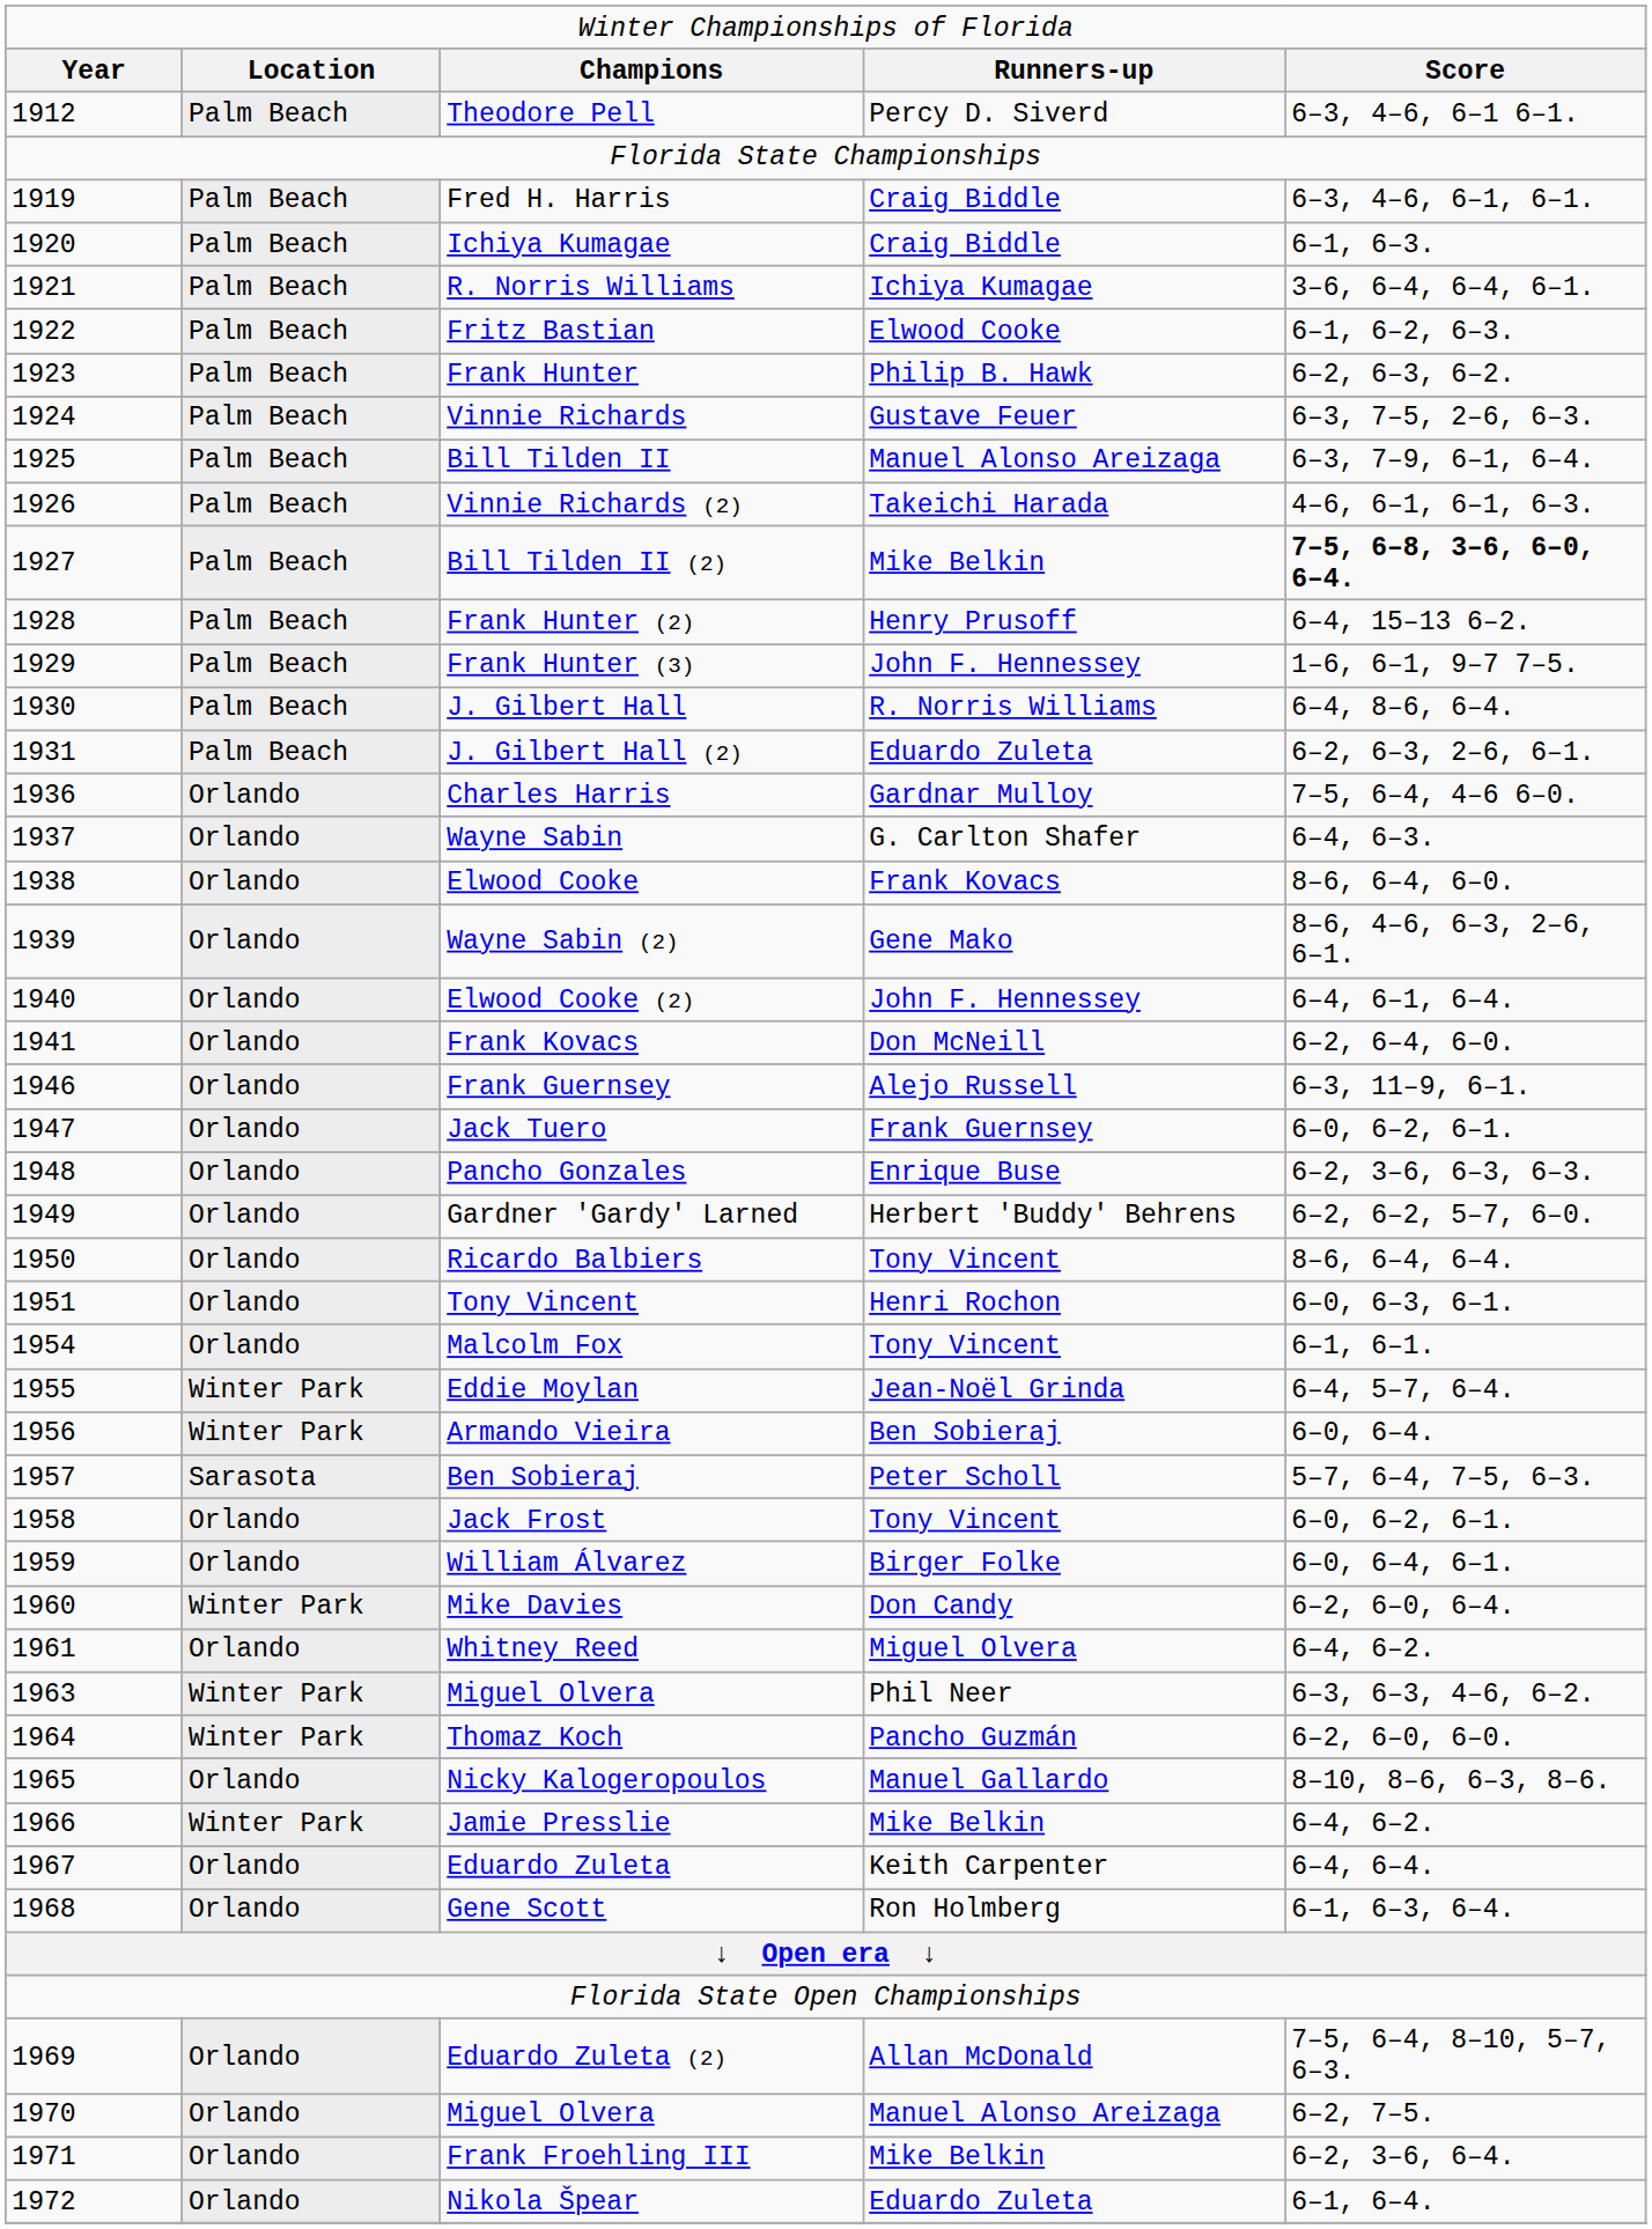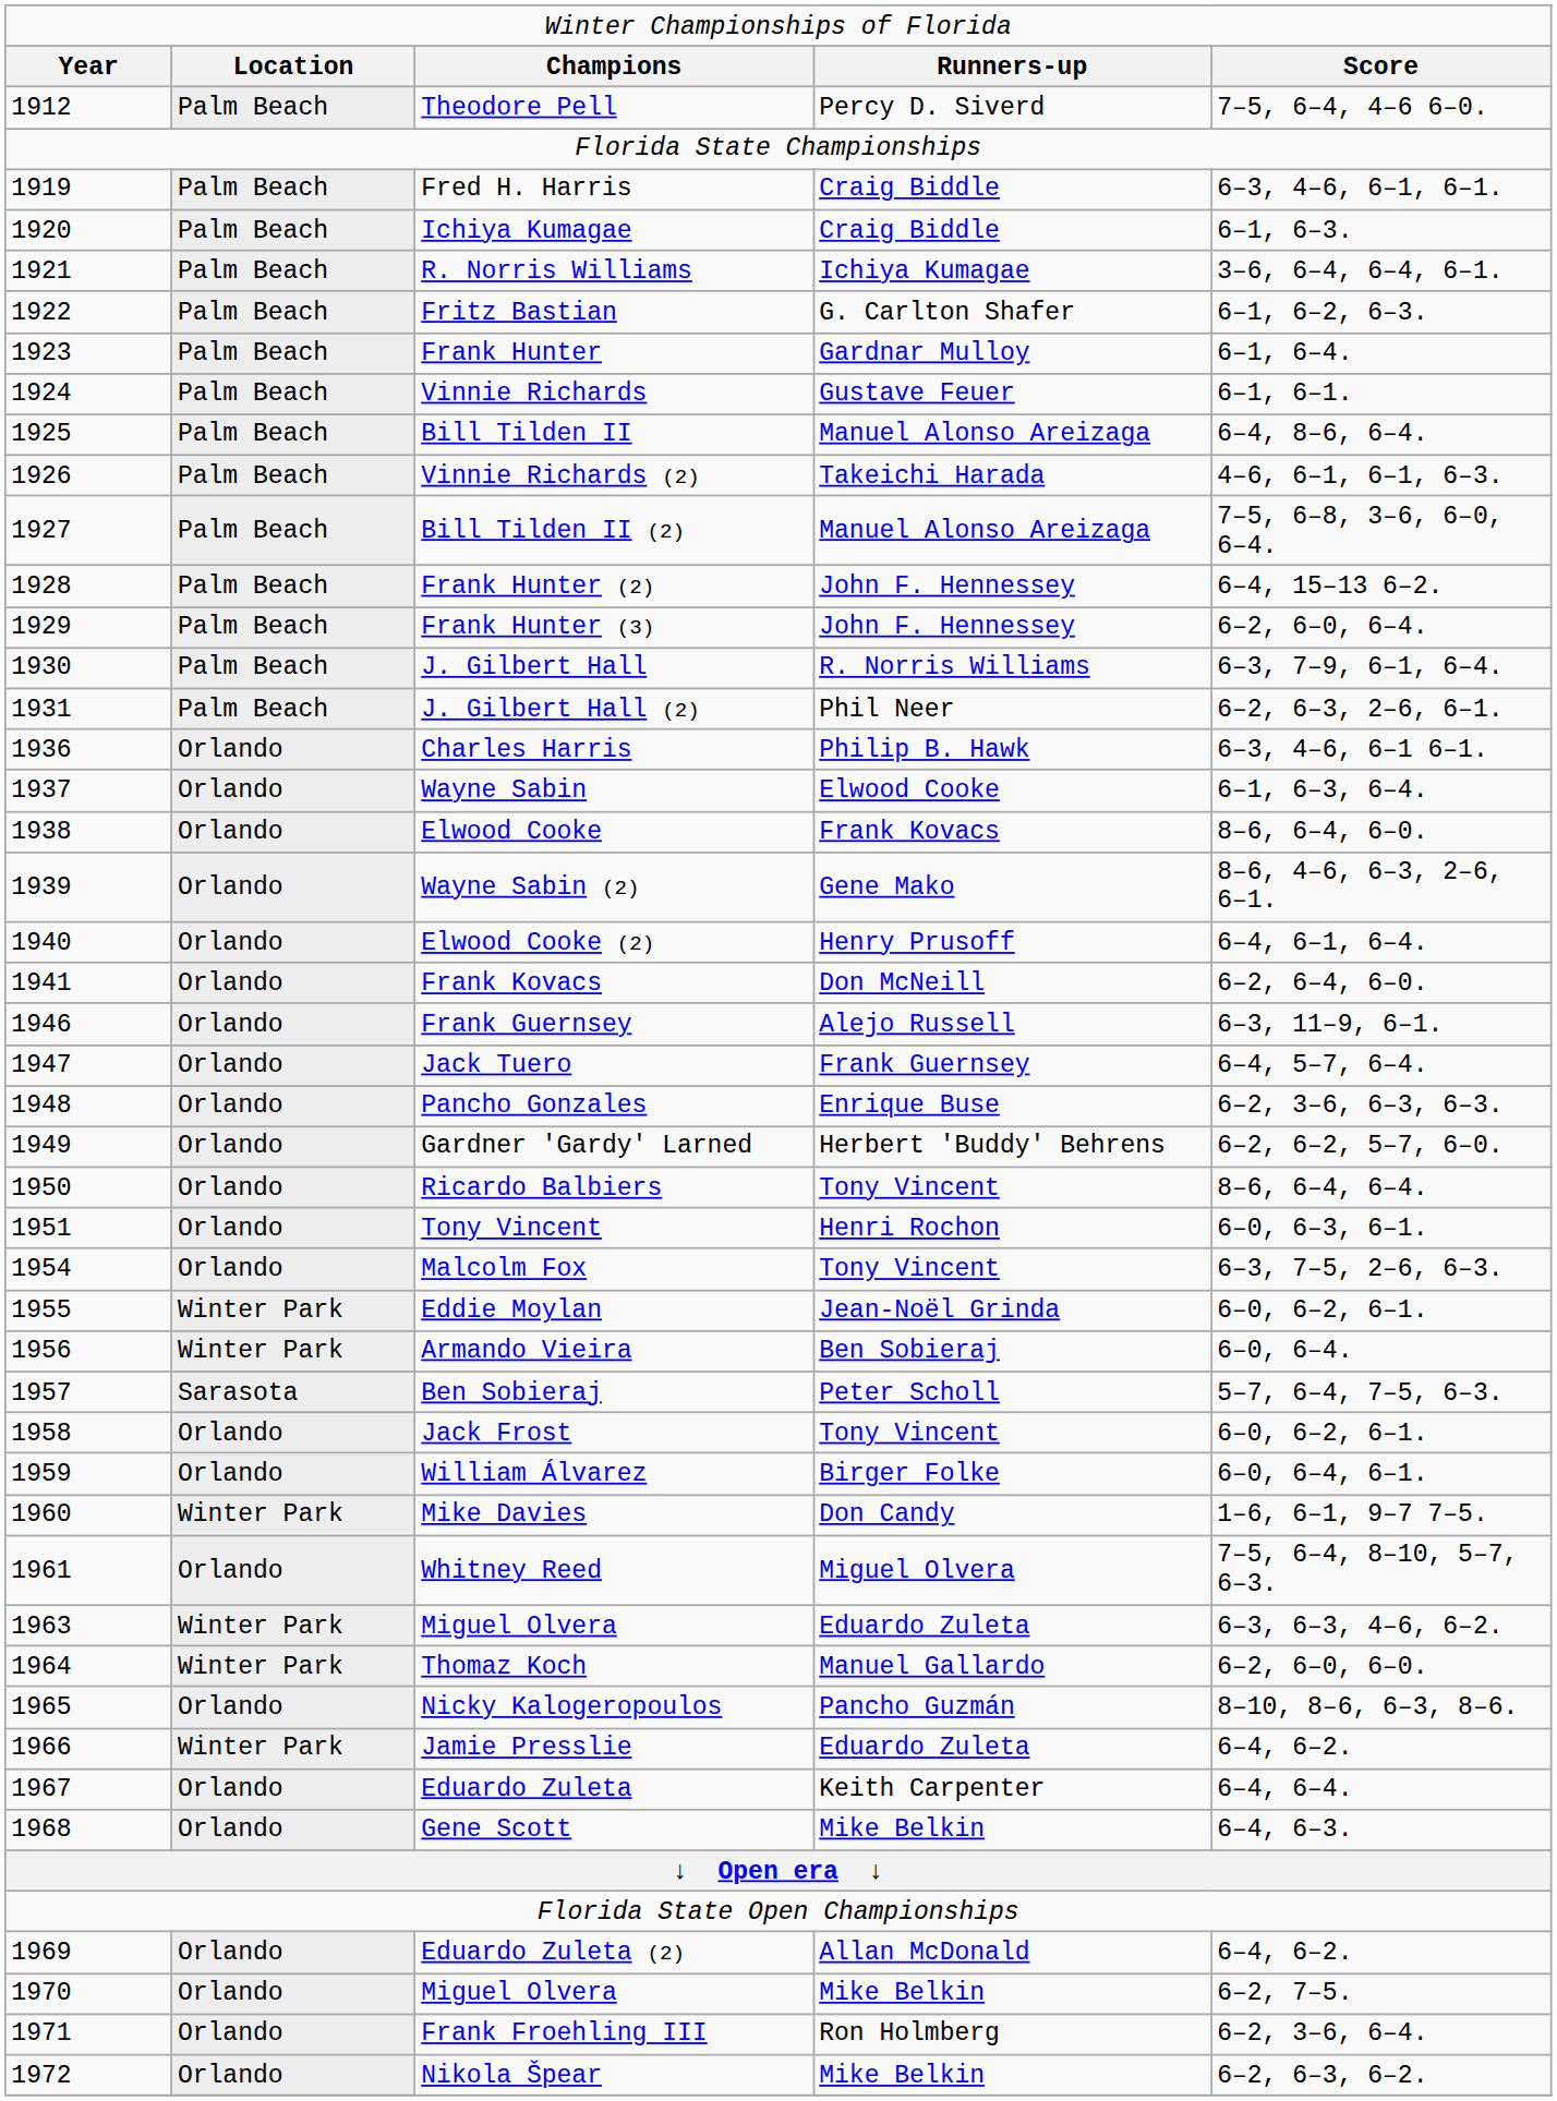Theodore Pell | column 5: 6–3, 4–6, 6–1 6–1. -> 7–5, 6–4, 4–6 6–0.
Fritz Bastian | column 4: Elwood Cooke -> G. Carlton Shafer
Frank Hunter | column 4: Philip B. Hawk -> Gardnar Mulloy
Frank Hunter | column 5: 6–2, 6–3, 6–2. -> 6–1, 6–4.
Vinnie Richards | column 5: 6–3, 7–5, 2–6, 6–3. -> 6–1, 6–1.
Bill Tilden II | column 5: 6–3, 7–9, 6–1, 6–4. -> 6–4, 8–6, 6–4.
Bill Tilden II (2) | column 4: Mike Belkin -> Manuel Alonso Areizaga
Bill Tilden II (2) | column 5: bold -> normal
Frank Hunter (2) | column 4: Henry Prusoff -> John F. Hennessey
Frank Hunter (3) | column 5: 1–6, 6–1, 9–7 7–5. -> 6–2, 6–0, 6–4.
J. Gilbert Hall | column 5: 6–4, 8–6, 6–4. -> 6–3, 7–9, 6–1, 6–4.
J. Gilbert Hall (2) | column 4: Eduardo Zuleta -> Phil Neer
Charles Harris | column 4: Gardnar Mulloy -> Philip B. Hawk
Charles Harris | column 5: 7–5, 6–4, 4–6 6–0. -> 6–3, 4–6, 6–1 6–1.
Wayne Sabin | column 4: G. Carlton Shafer -> Elwood Cooke
Wayne Sabin | column 5: 6–4, 6–3. -> 6–1, 6–3, 6–4.
Elwood Cooke (2) | column 4: John F. Hennessey -> Henry Prusoff
Jack Tuero | column 5: 6–0, 6–2, 6–1. -> 6–4, 5–7, 6–4.
Malcolm Fox | column 5: 6–1, 6–1. -> 6–3, 7–5, 2–6, 6–3.
Eddie Moylan | column 5: 6–4, 5–7, 6–4. -> 6–0, 6–2, 6–1.
Mike Davies | column 5: 6–2, 6–0, 6–4. -> 1–6, 6–1, 9–7 7–5.
Whitney Reed | column 5: 6–4, 6–2. -> 7–5, 6–4, 8–10, 5–7, 6–3.
1963 / Miguel Olvera | column 4: Phil Neer -> Eduardo Zuleta
Thomaz Koch | column 4: Pancho Guzmán -> Manuel Gallardo
Nicky Kalogeropoulos | column 4: Manuel Gallardo -> Pancho Guzmán
Jamie Presslie | column 4: Mike Belkin -> Eduardo Zuleta
Gene Scott | column 4: Ron Holmberg -> Mike Belkin
Gene Scott | column 5: 6–1, 6–3, 6–4. -> 6–4, 6–3.
Eduardo Zuleta (2) | column 5: 7–5, 6–4, 8–10, 5–7, 6–3. -> 6–4, 6–2.
1970 / Miguel Olvera | column 4: Manuel Alonso Areizaga -> Mike Belkin
Frank Froehling III | column 4: Mike Belkin -> Ron Holmberg
Nikola Špear | column 4: Eduardo Zuleta -> Mike Belkin
Nikola Špear | column 5: 6–1, 6–4. -> 6–2, 6–3, 6–2.
